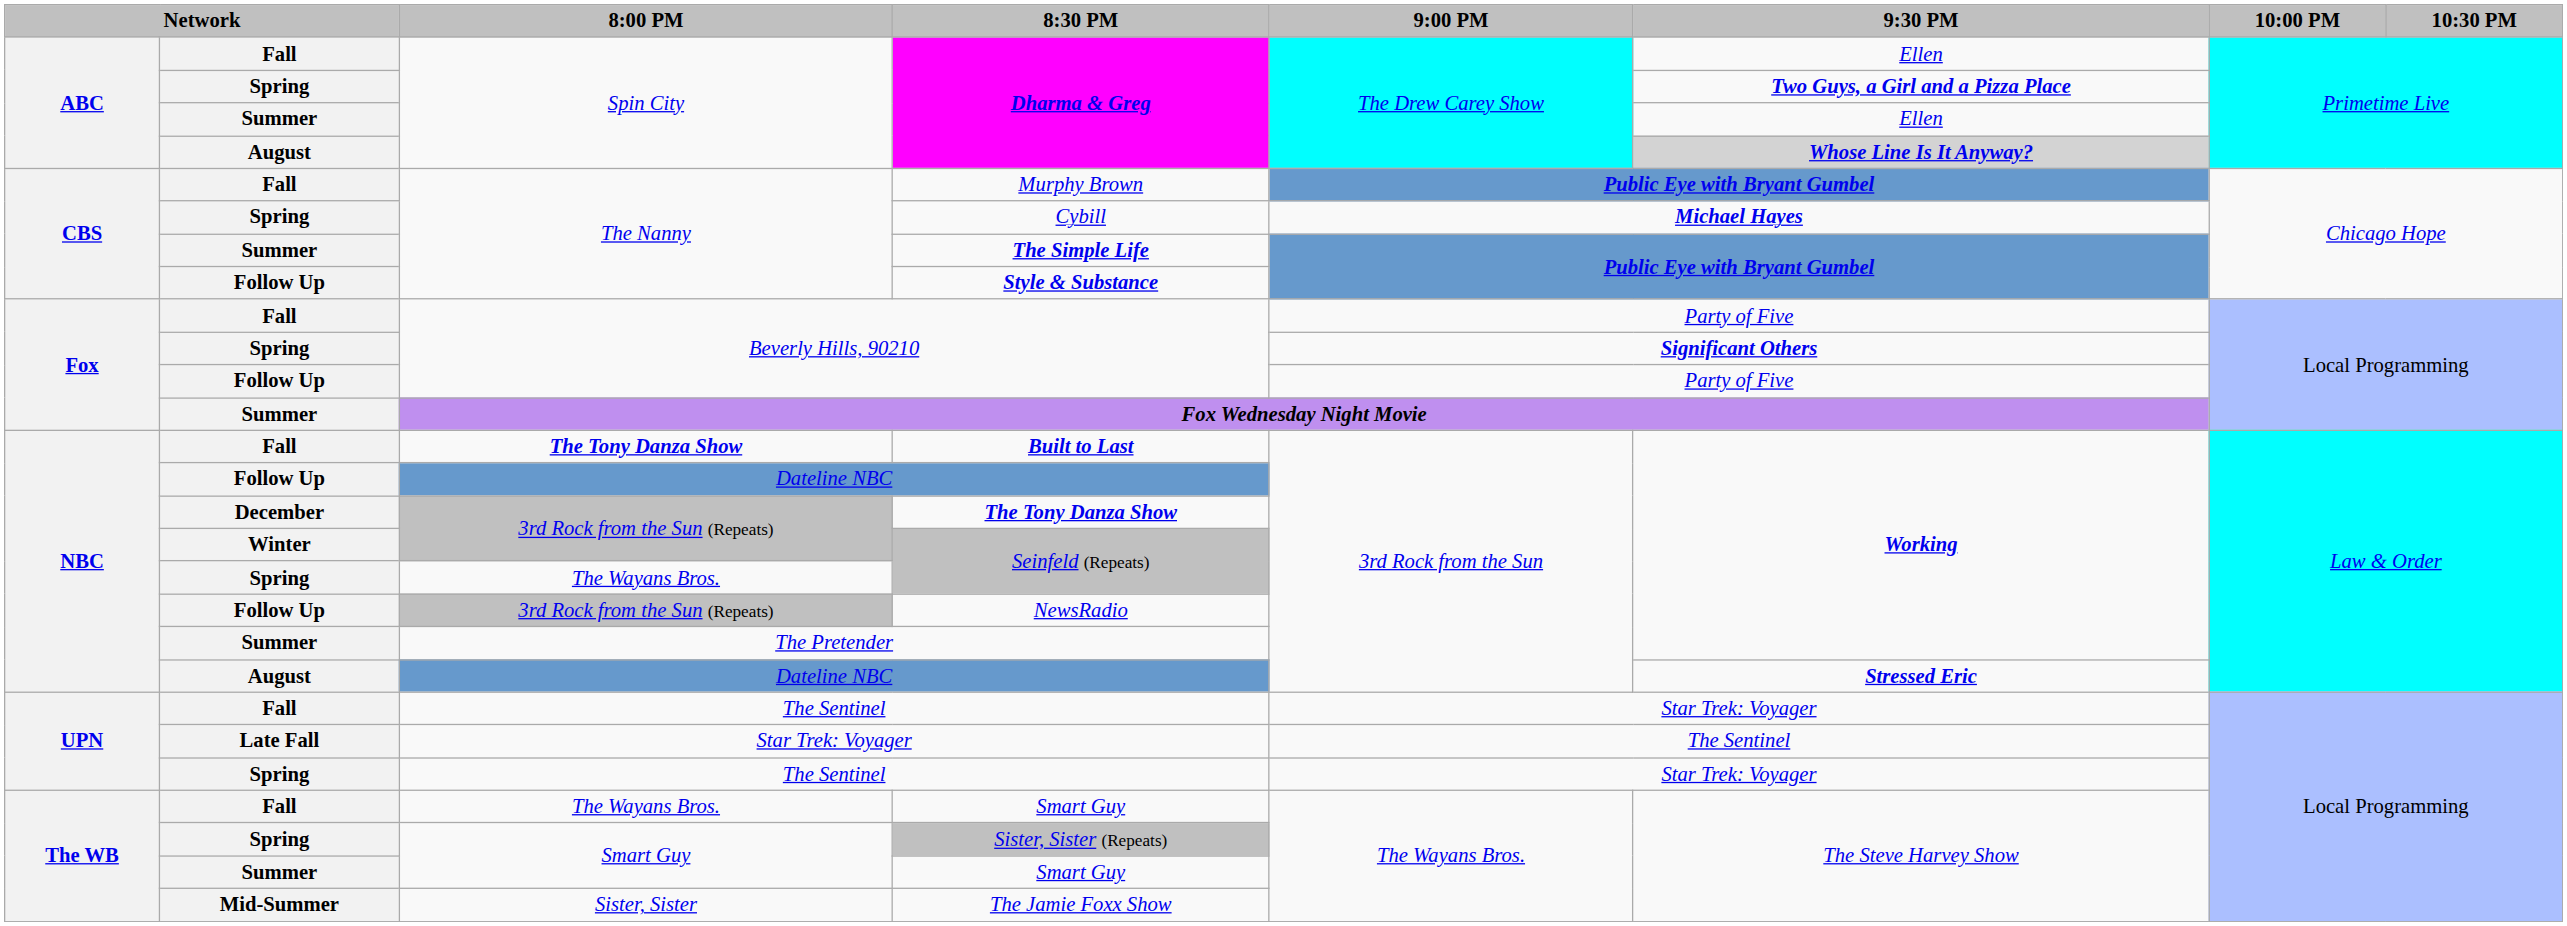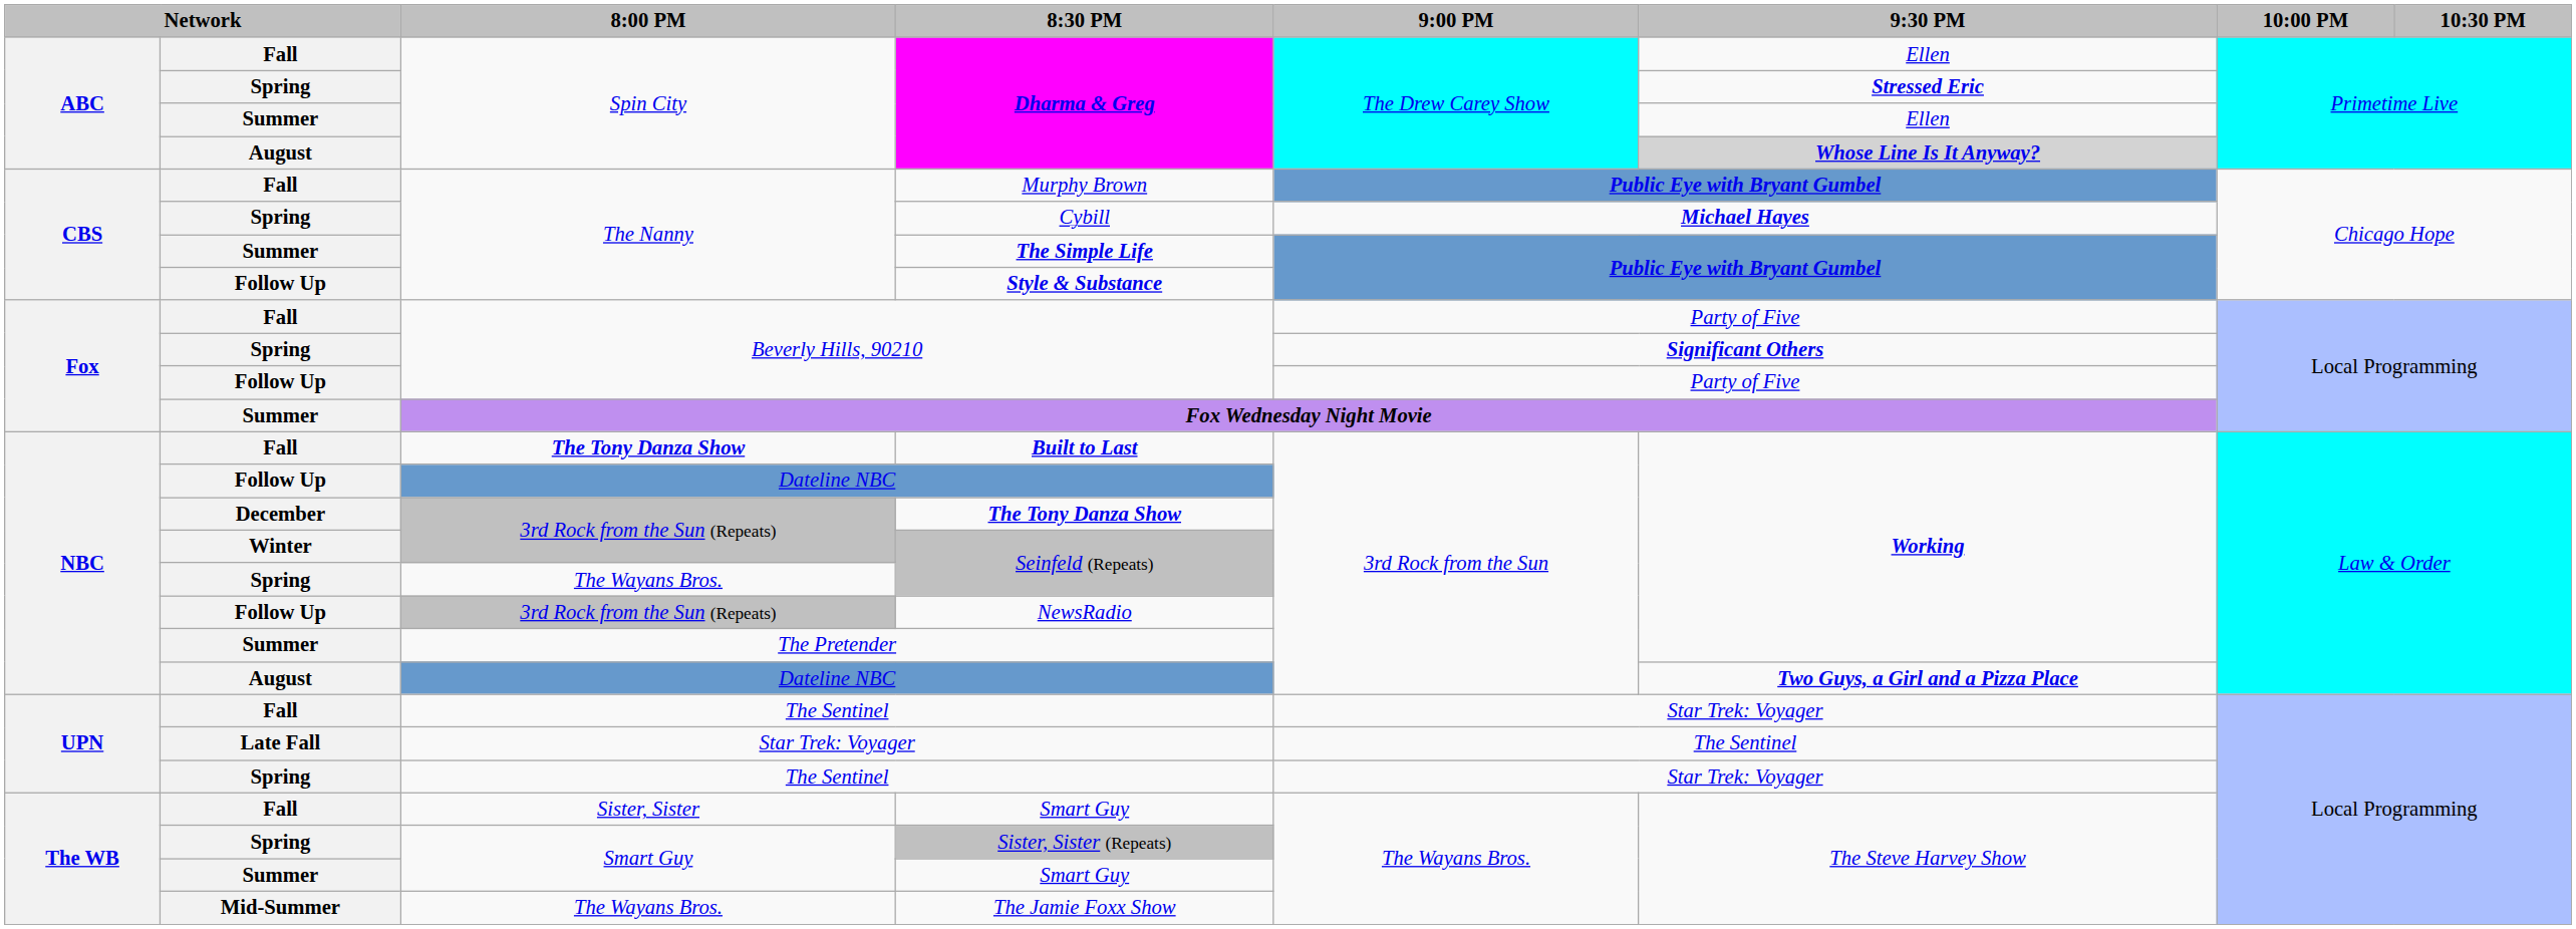Spring / Dharma & Greg | 9:30 PM: Two Guys, a Girl and a Pizza Place -> Stressed Eric
August / Dateline NBC | 9:30 PM: Stressed Eric -> Two Guys, a Girl and a Pizza Place
Fall / Smart Guy | 8:00 PM: The Wayans Bros. -> Sister, Sister
The Jamie Foxx Show | 8:00 PM: Sister, Sister -> The Wayans Bros.
